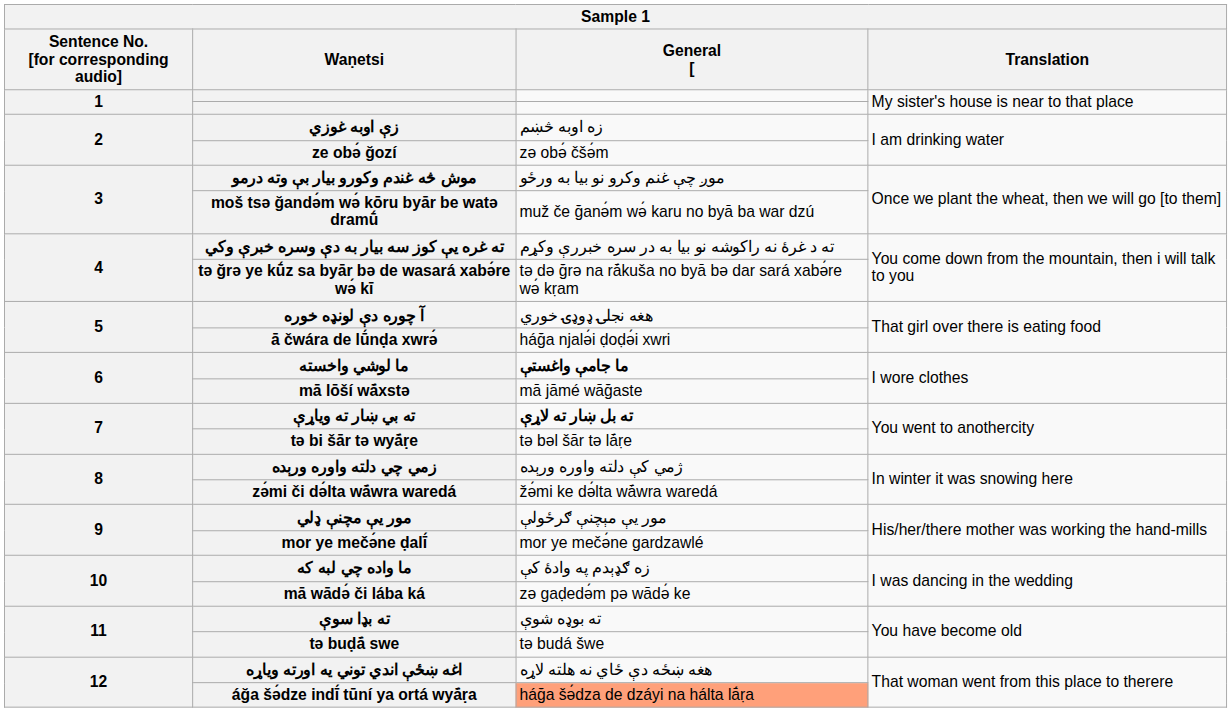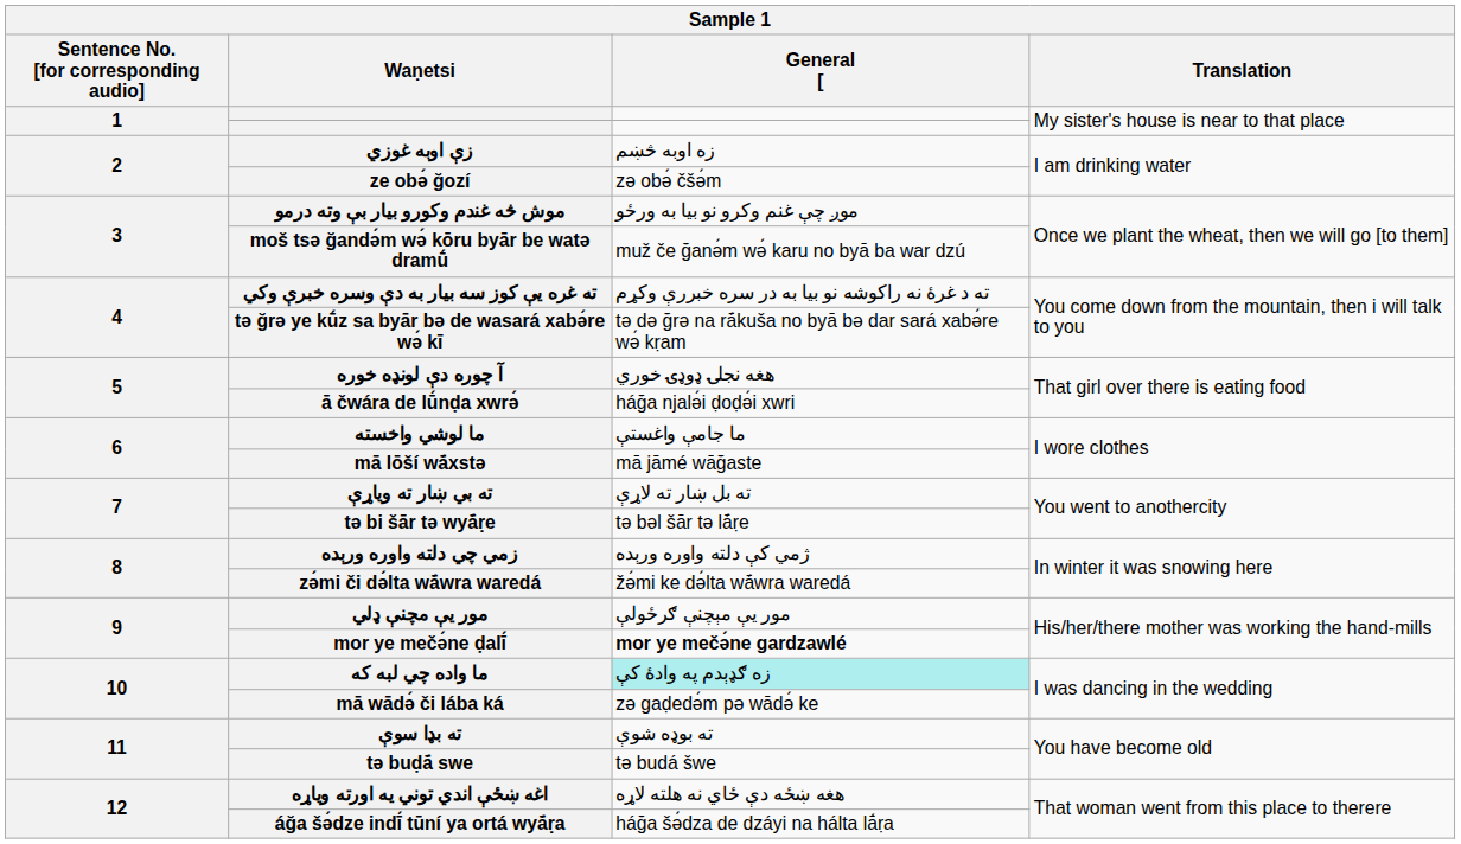ما لوشي واخسته | General [: bold -> normal
ته بي ښار ته ویاړې | General [: bold -> normal
mor ye mečə́ne ḍalī́ | General [: normal -> bold
ما واده چي لبه که | General [: no background -> paleturquoise background
áğa šə́dze indī́ tūní ya ortá wyā́ṛa | General [: lightsalmon background -> no background
